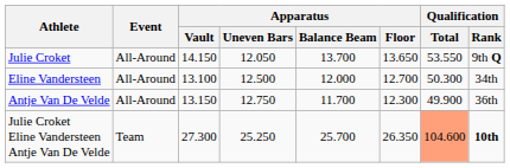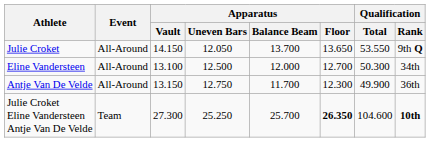Julie Croket Eline Vandersteen Antje Van De Velde | Apparatus / Floor: normal -> bold
Julie Croket Eline Vandersteen Antje Van De Velde | Qualification / Total: lightsalmon background -> no background
